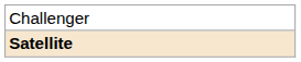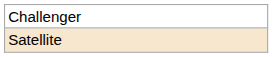row 2 | column 1: bold -> normal
